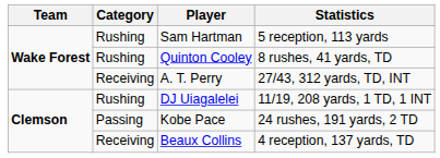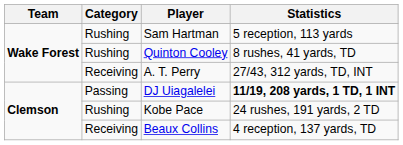DJ Uiagalelei | Category: Rushing -> Passing
DJ Uiagalelei | Statistics: normal -> bold
Kobe Pace | Category: Passing -> Rushing
